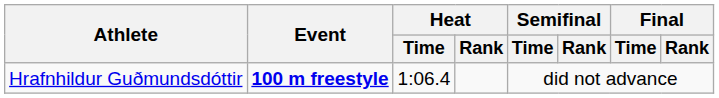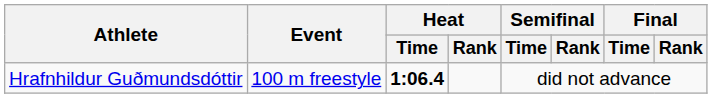Hrafnhildur Guðmundsdóttir | Event: bold -> normal
Hrafnhildur Guðmundsdóttir | Heat / Time: normal -> bold
